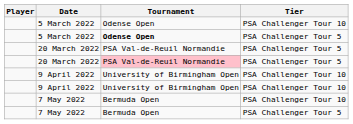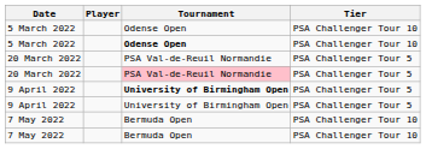columns swapped: Player <-> Date
row 3 | Tier: PSA Challenger Tour 5 -> PSA Challenger Tour 10
row 6 | Tournament: normal -> bold
row 6 | Tier: PSA Challenger Tour 10 -> PSA Challenger Tour 5
row 7 | Tier: PSA Challenger Tour 10 -> PSA Challenger Tour 5
row 9 | Tier: PSA Challenger Tour 5 -> PSA Challenger Tour 10
